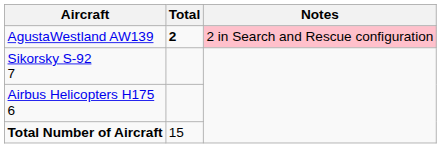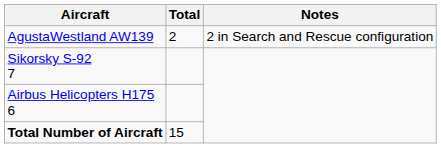AgustaWestland AW139 | Total: bold -> normal
AgustaWestland AW139 | Notes: pink background -> no background
